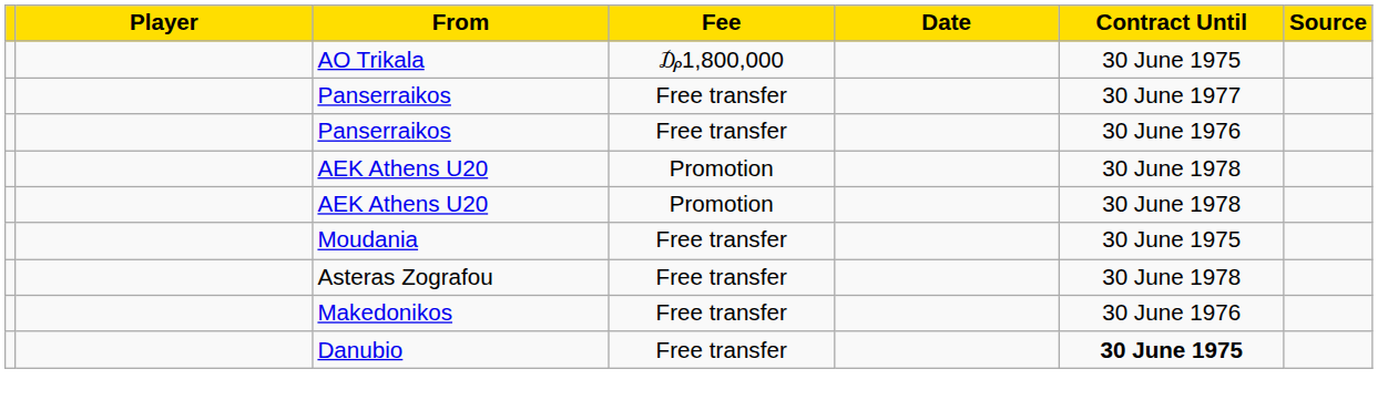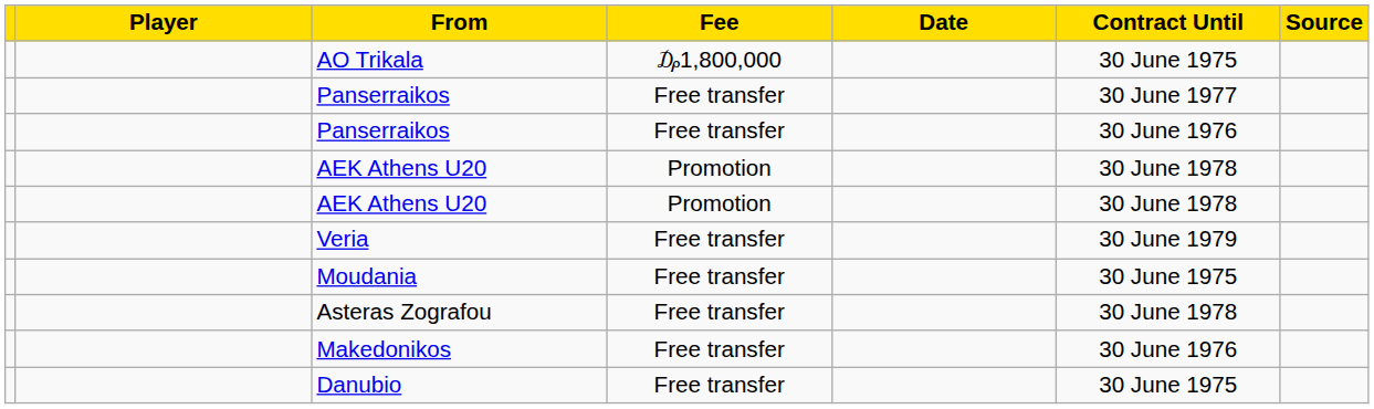+ row: Veria | Free transfer | 30 June 1979
Danubio | Contract Until: bold -> normal
